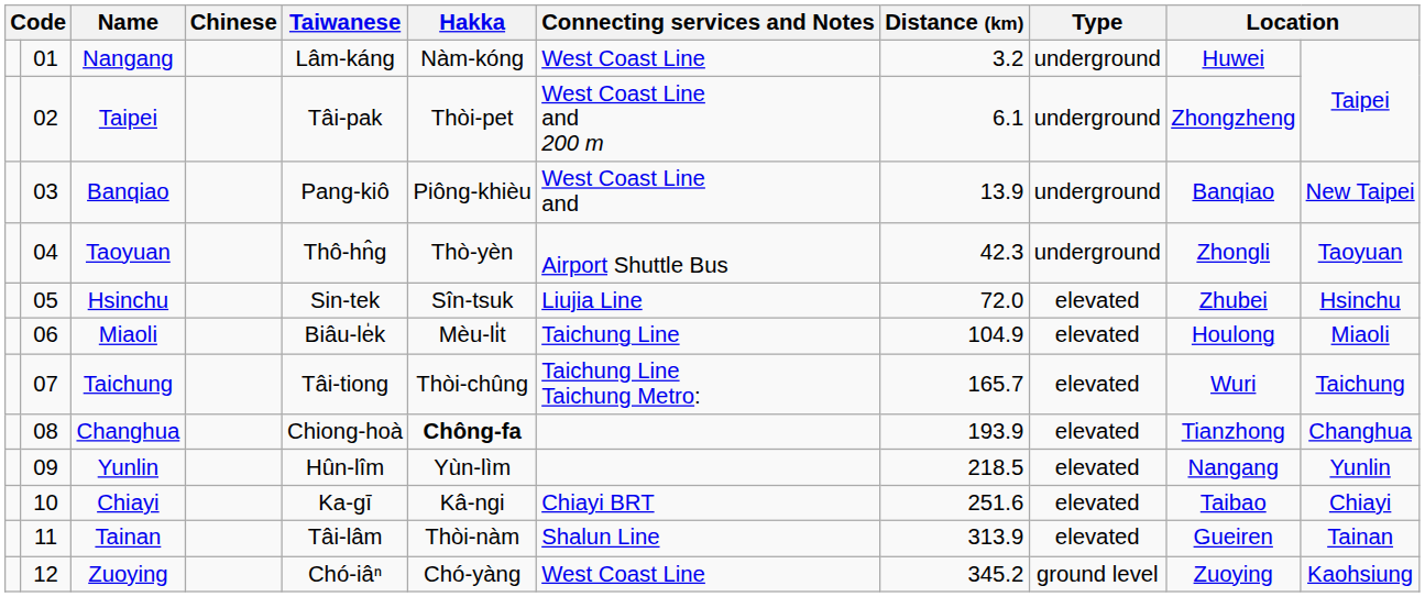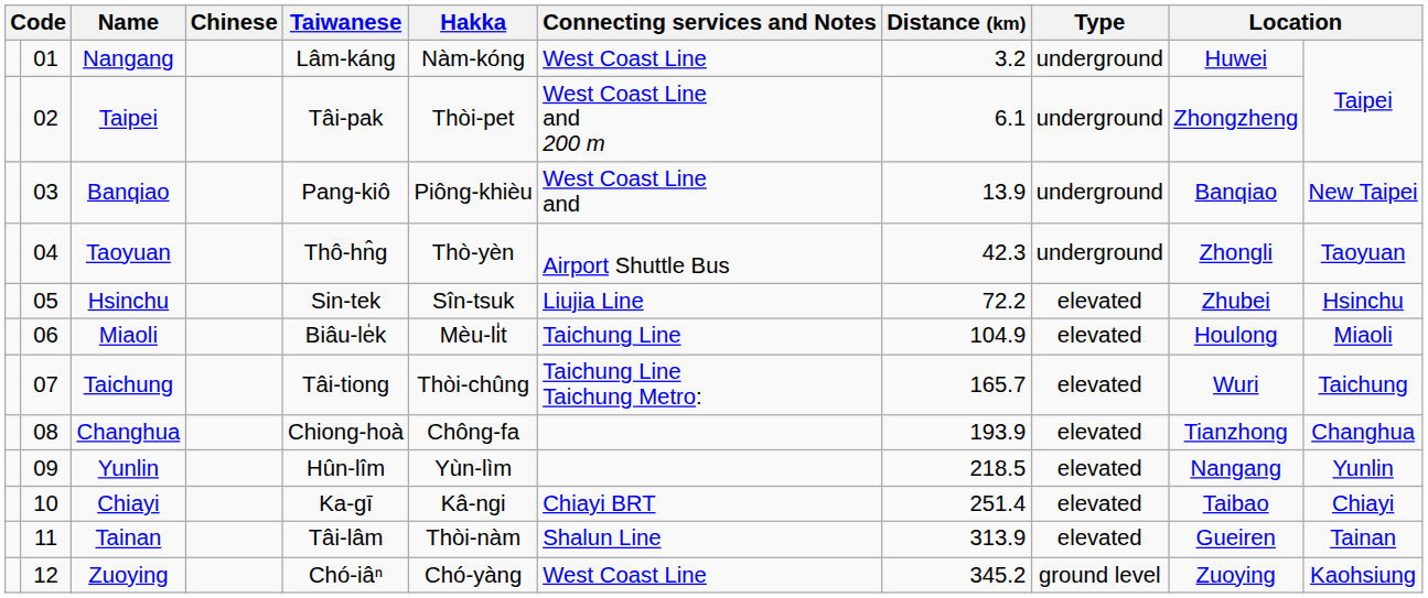row 6 | Distance (km): 72.0 -> 72.2
row 9 | Hakka: bold -> normal
row 11 | Distance (km): 251.6 -> 251.4
